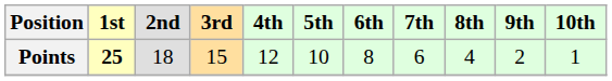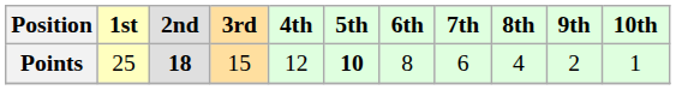Points | 1st: bold -> normal
Points | 2nd: normal -> bold
Points | 5th: normal -> bold
